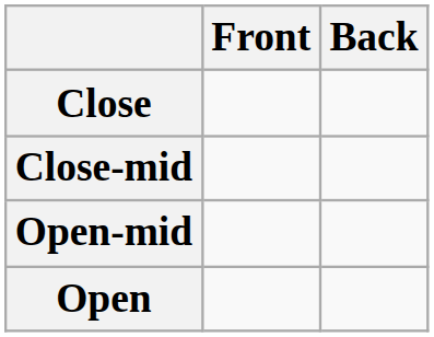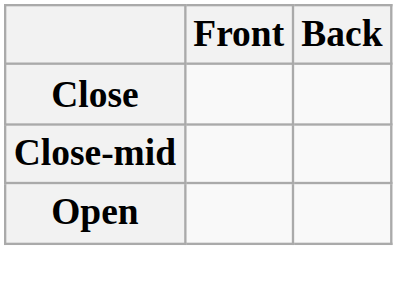- row: Open-mid
